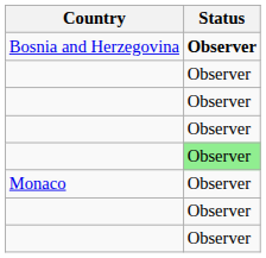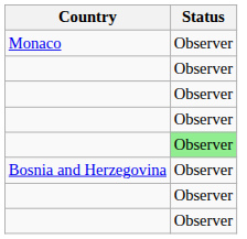row 2 | Country: Bosnia and Herzegovina -> Monaco
row 2 | Status: bold -> normal
row 7 | Country: Monaco -> Bosnia and Herzegovina
